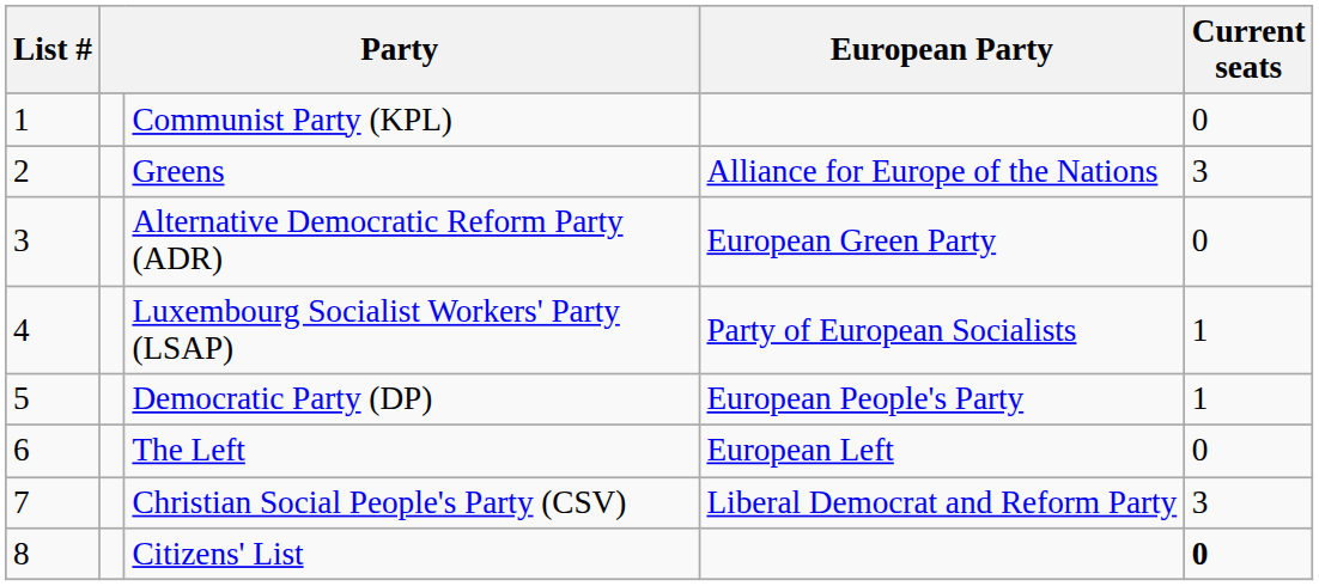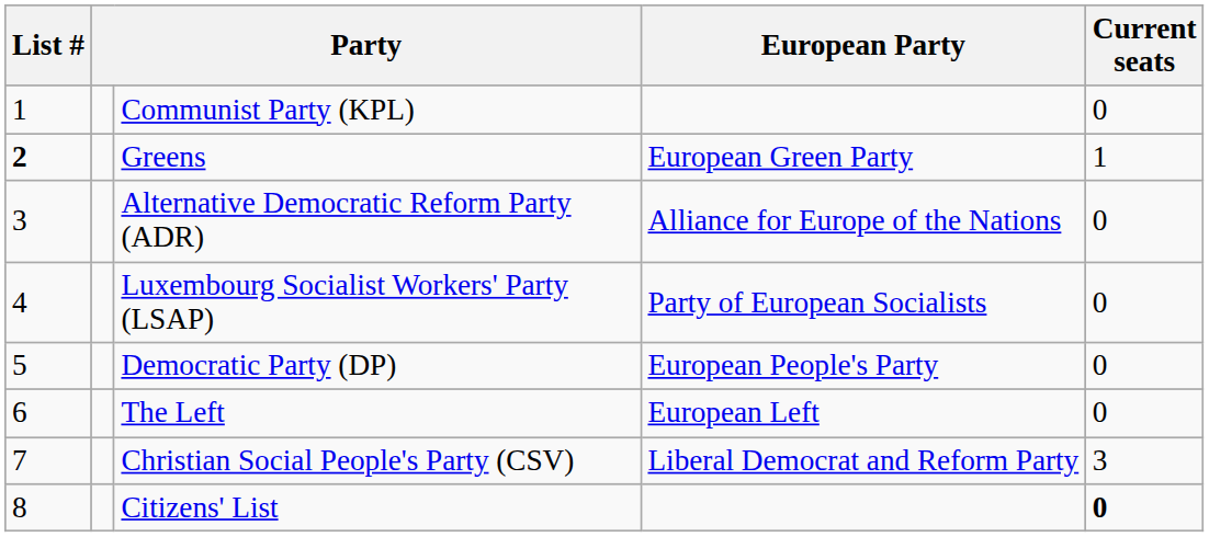Greens | List #: normal -> bold
Greens | European Party: Alliance for Europe of the Nations -> European Green Party
Greens | Current seats: 3 -> 1
Alternative Democratic Reform Party (ADR) | European Party: European Green Party -> Alliance for Europe of the Nations
Luxembourg Socialist Workers' Party (LSAP) | Current seats: 1 -> 0
Democratic Party (DP) | Current seats: 1 -> 0
